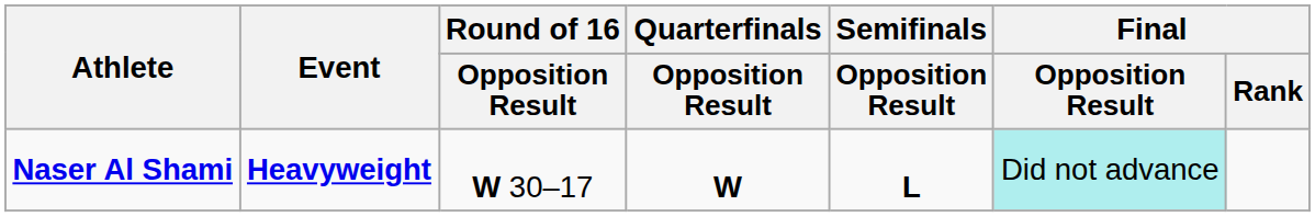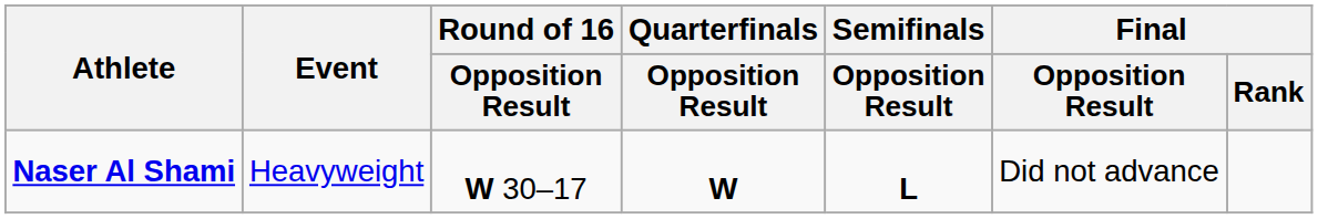Naser Al Shami | Event: bold -> normal
Naser Al Shami | Final / Opposition Result: paleturquoise background -> no background
